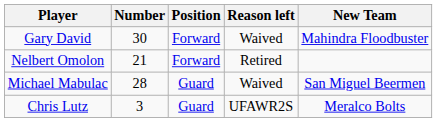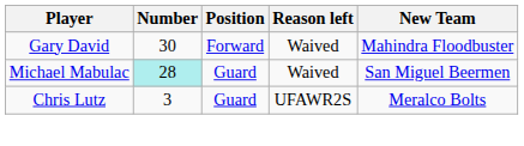- row: Nelbert Omolon | 21 | Forward | Retired
Michael Mabulac | Number: no background -> paleturquoise background
